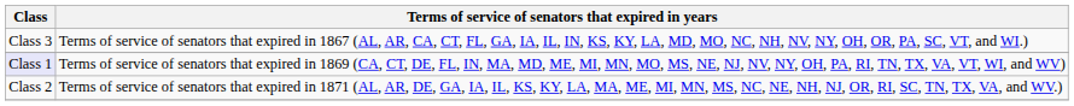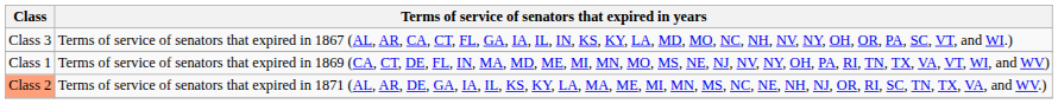Class 1 | Class: lavender background -> no background
Class 2 | Class: no background -> lightsalmon background
